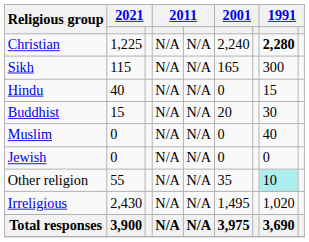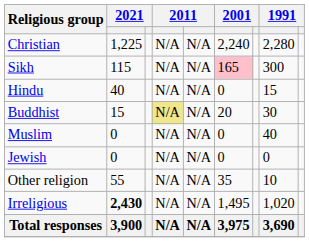Christian | column 8: bold -> normal
Sikh | column 6: no background -> pink background
Buddhist | column 4: no background -> khaki background
Other religion | column 8: paleturquoise background -> no background
Irreligious | column 2: normal -> bold
